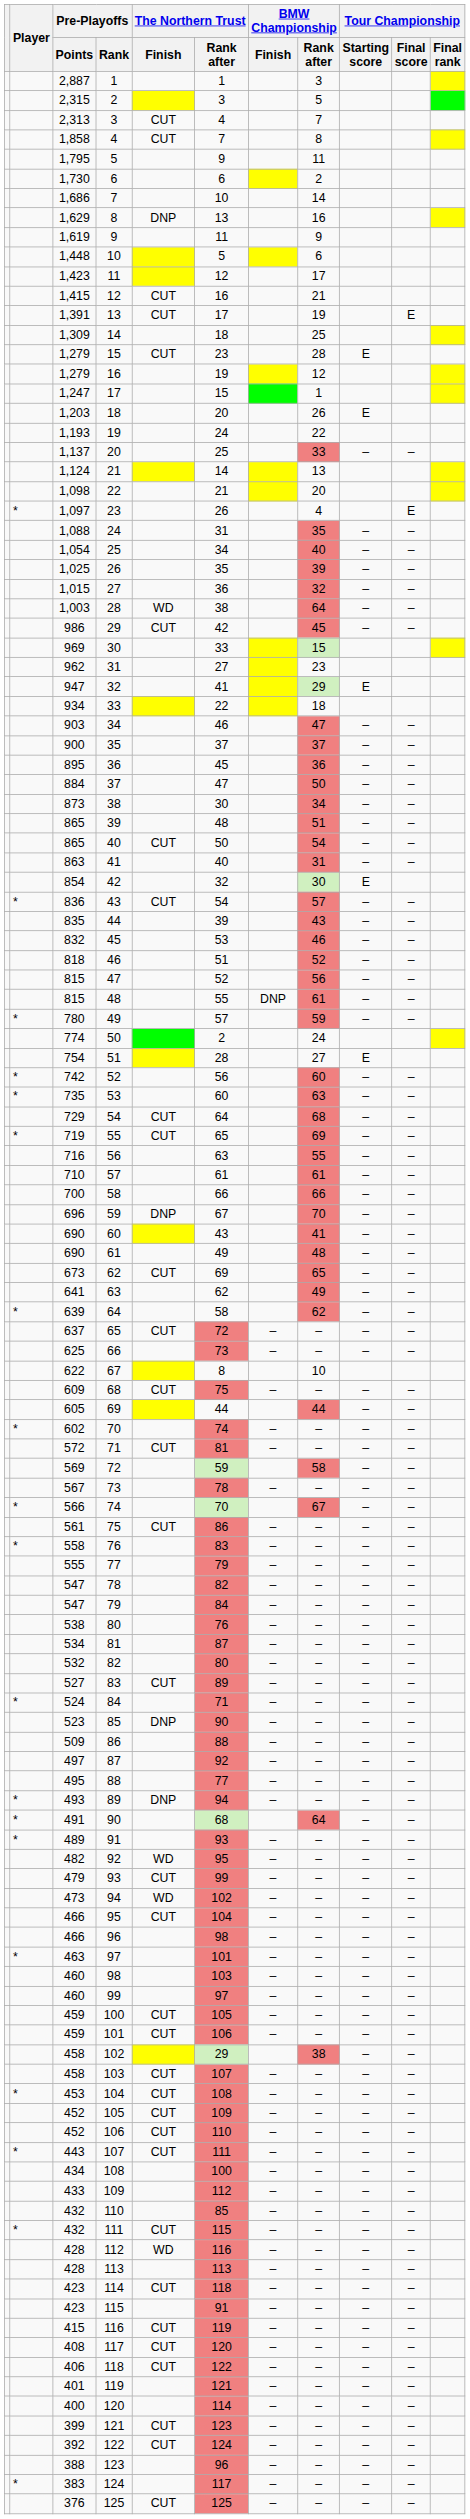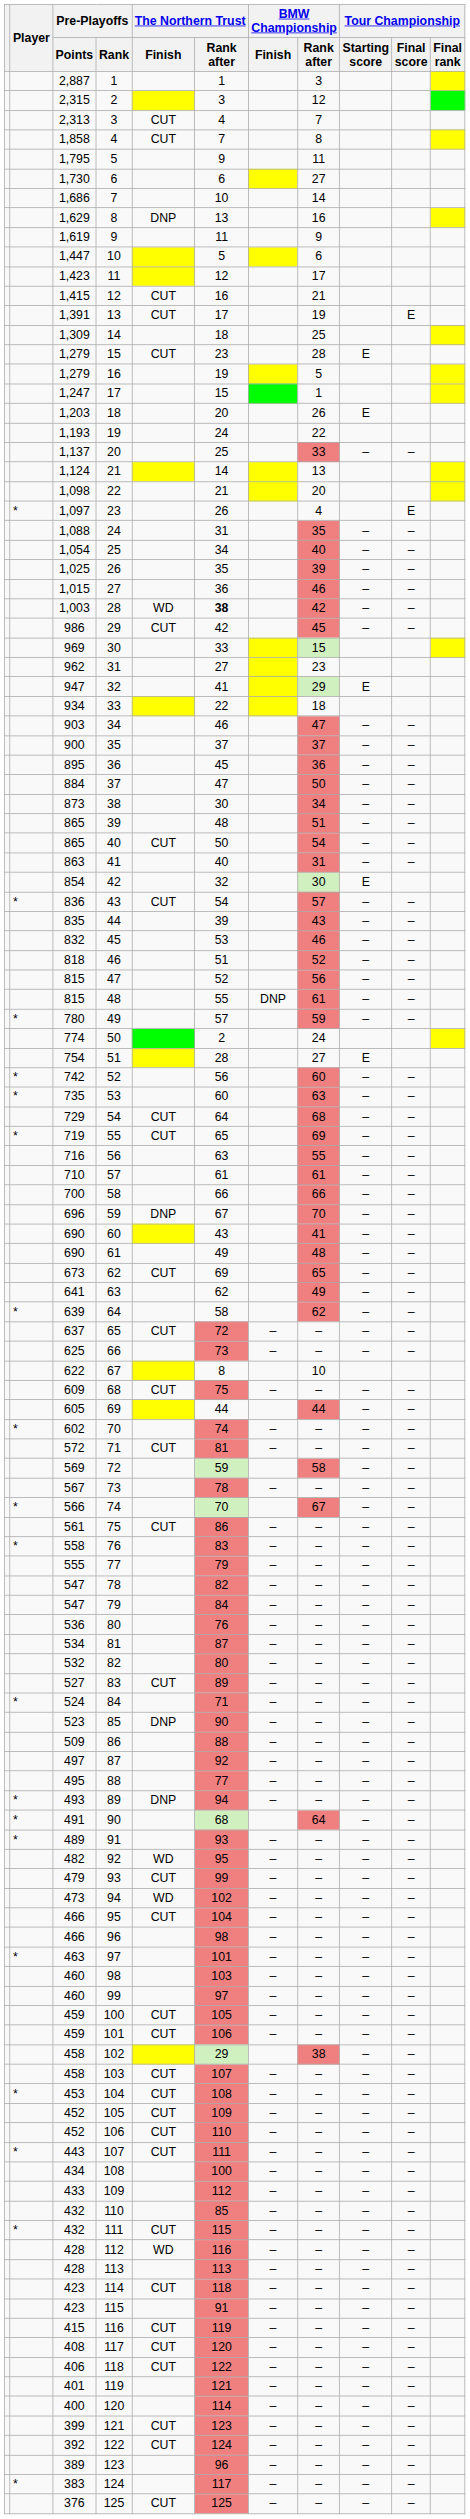row 4 | BMW Championship / Rank after: 5 -> 12
row 8 | BMW Championship / Rank after: 2 -> 27
row 12 | Pre-Playoffs / Points: 1,448 -> 1,447
row 18 | BMW Championship / Rank after: 12 -> 5
row 29 | BMW Championship / Rank after: 32 -> 46
row 30 | The Northern Trust / Rank after: normal -> bold
row 30 | BMW Championship / Rank after: 64 -> 42
row 82 | Pre-Playoffs / Points: 538 -> 536
row 125 | Pre-Playoffs / Points: 388 -> 389
